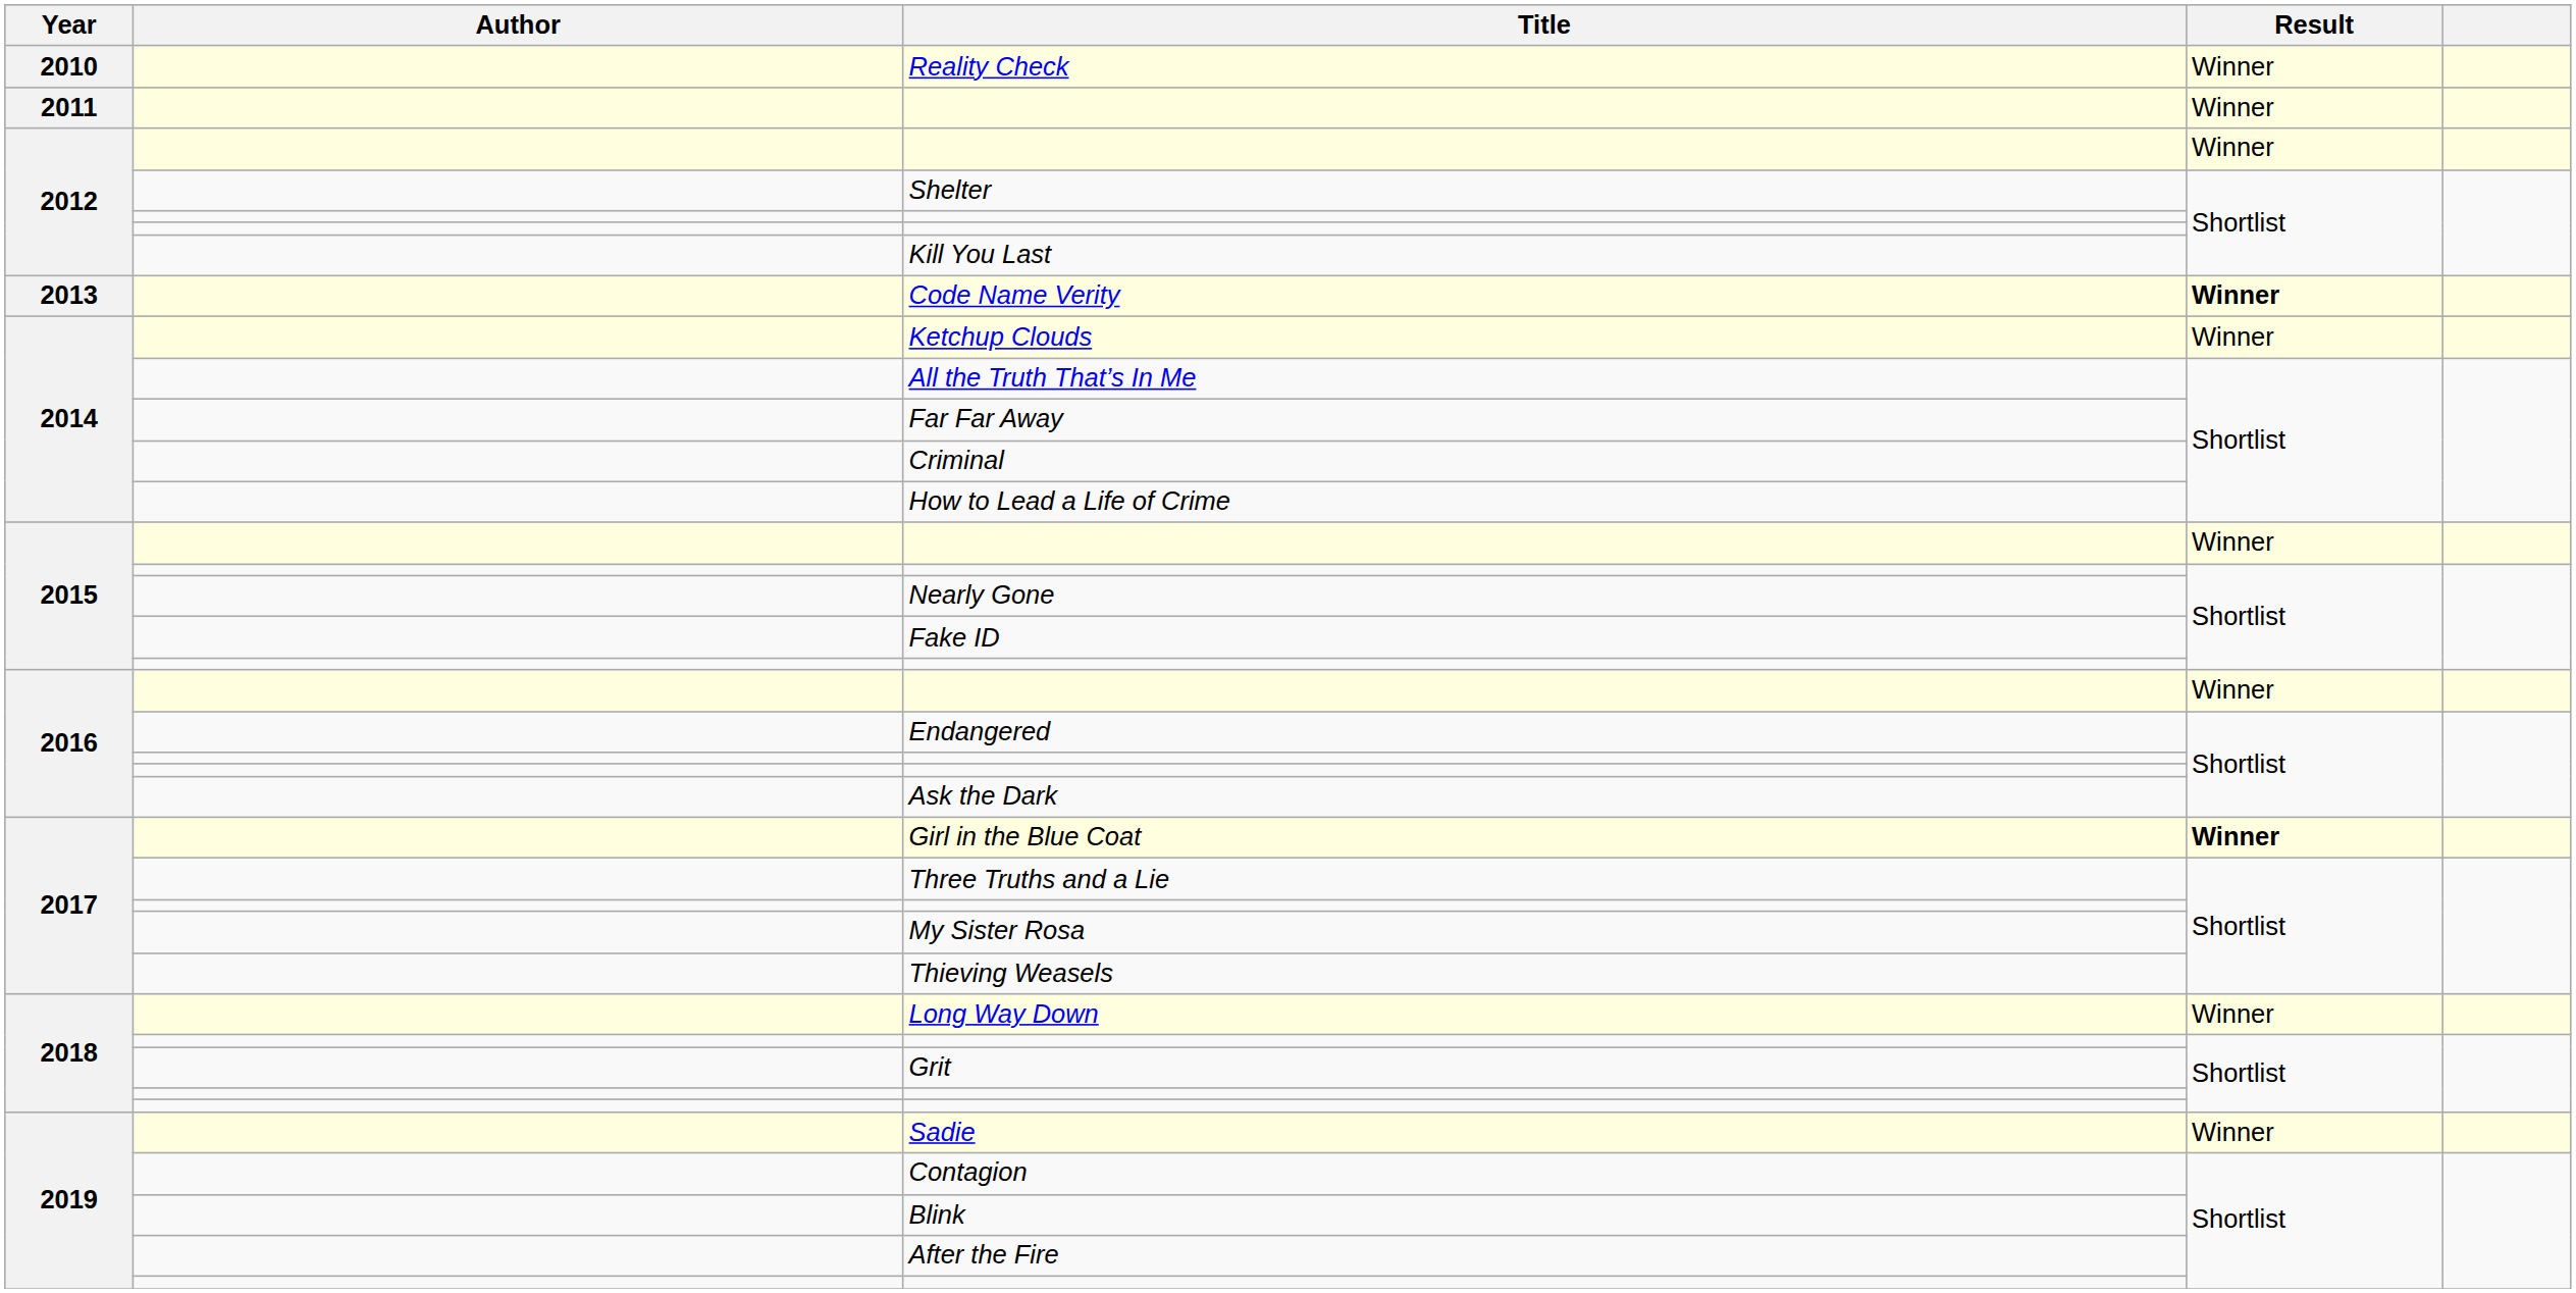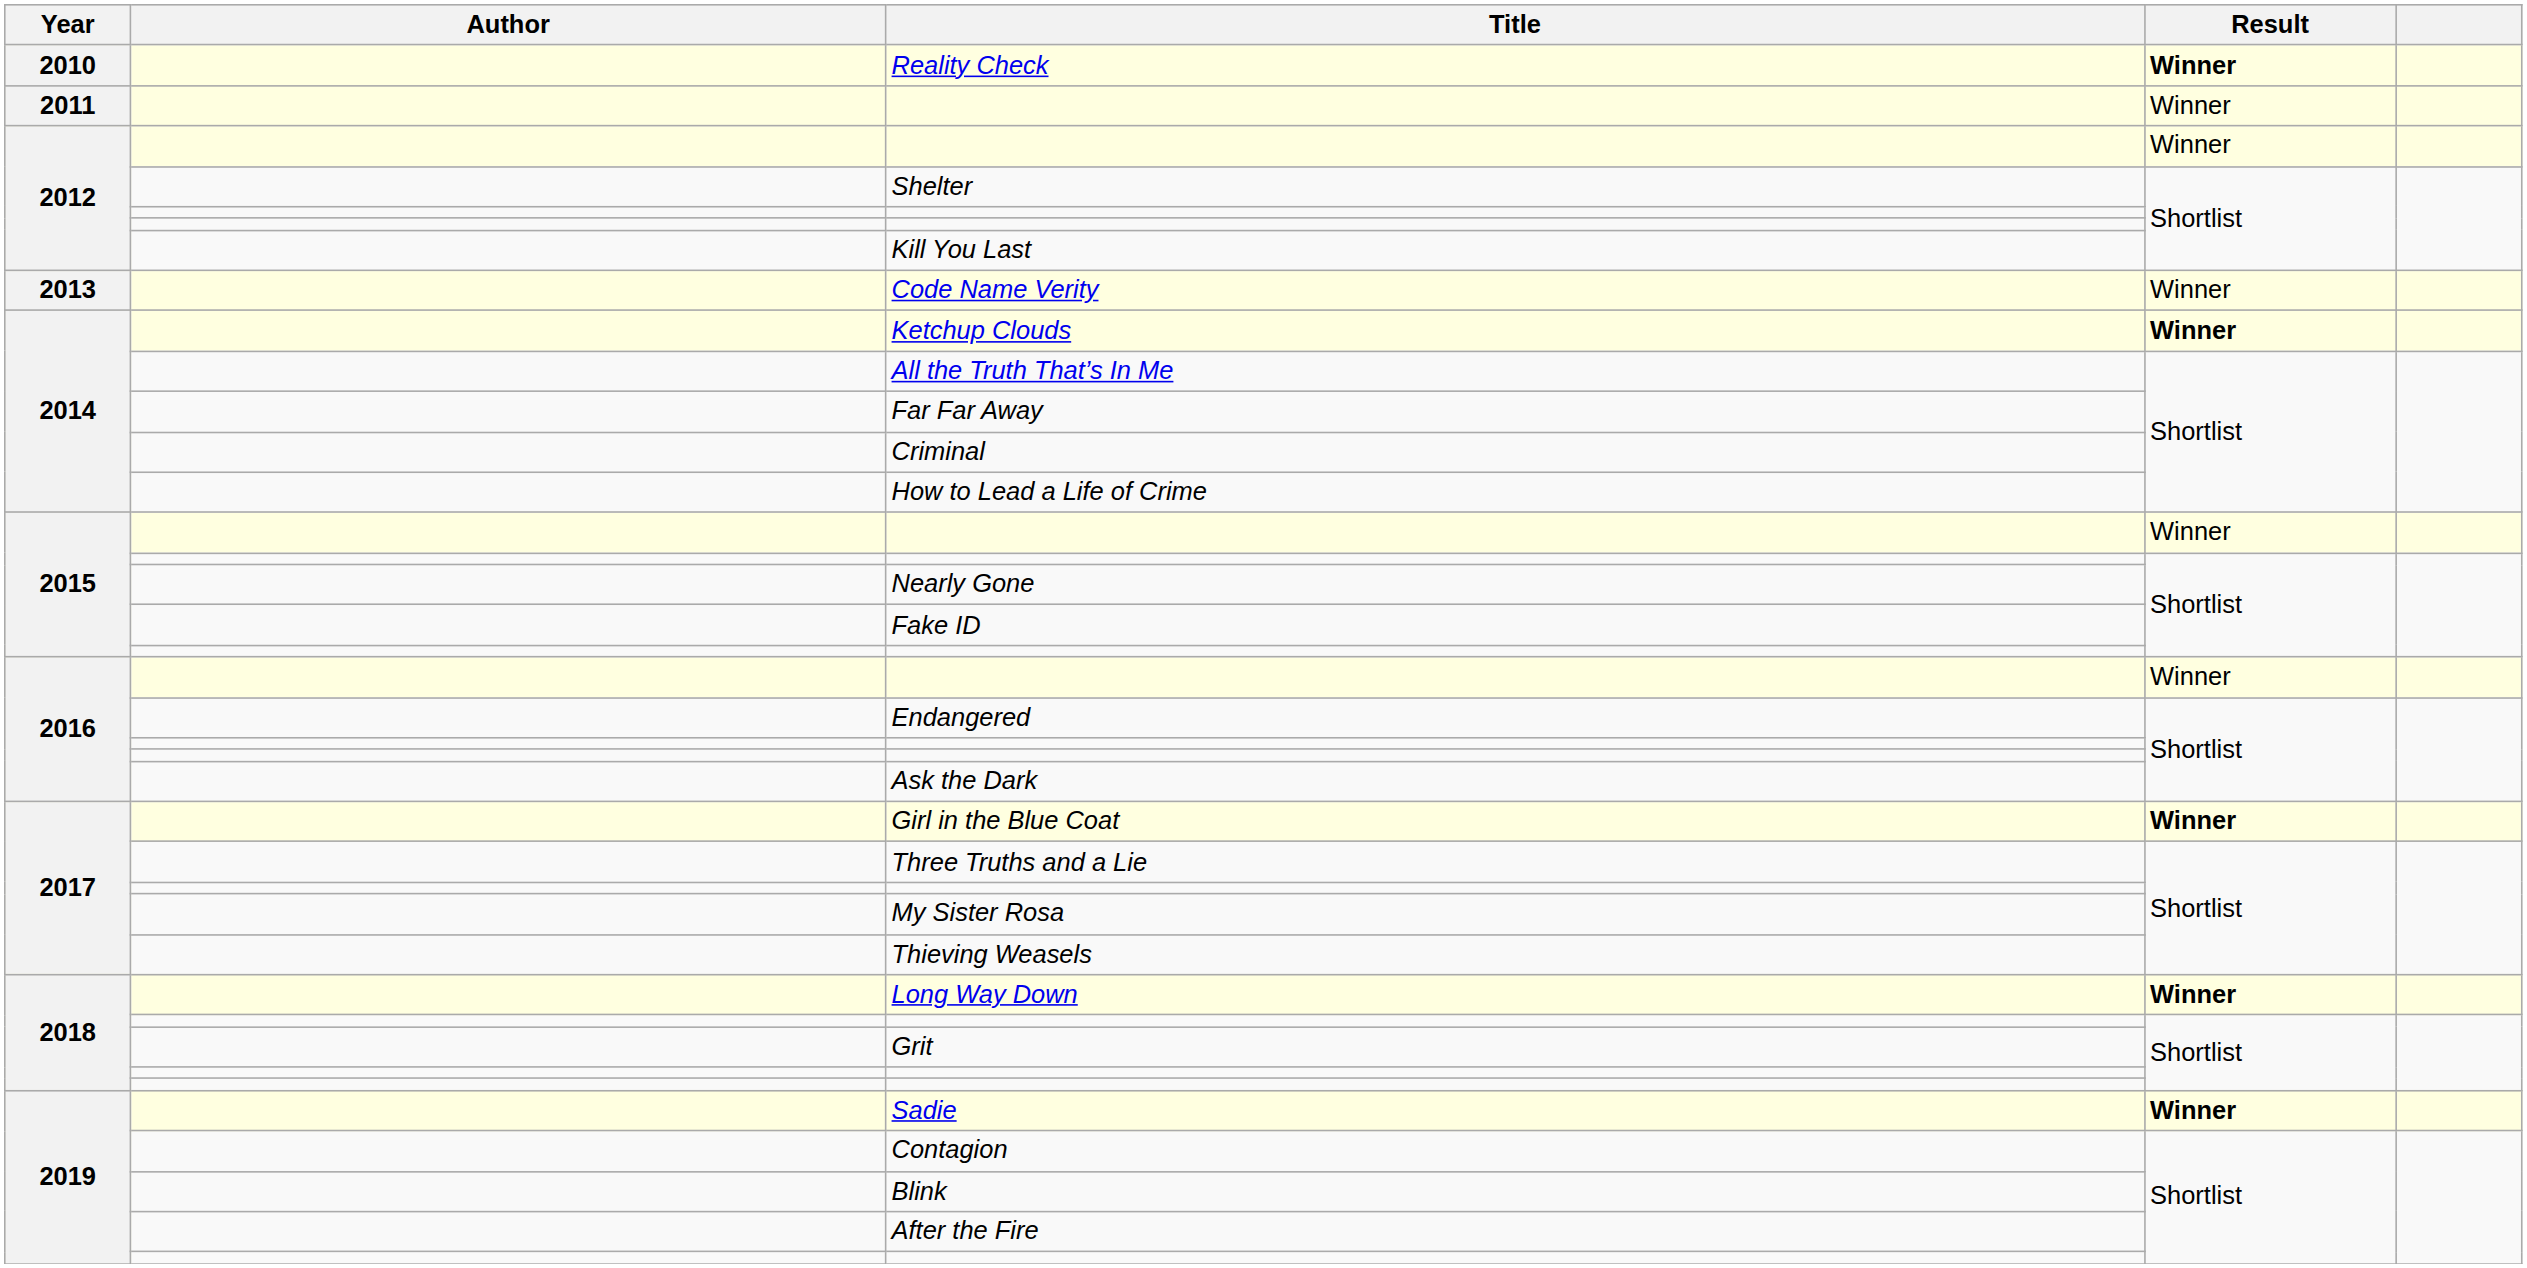Reality Check | Result: normal -> bold
Code Name Verity | Result: bold -> normal
Ketchup Clouds | Result: normal -> bold
Long Way Down | Result: normal -> bold
Sadie | Result: normal -> bold
